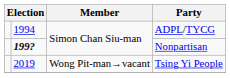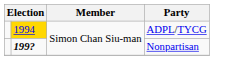ADPL/TYCG | column 2: no background -> gold background
- row: 2019 | Wong Pit-man→vacant | Tsing Yi People
